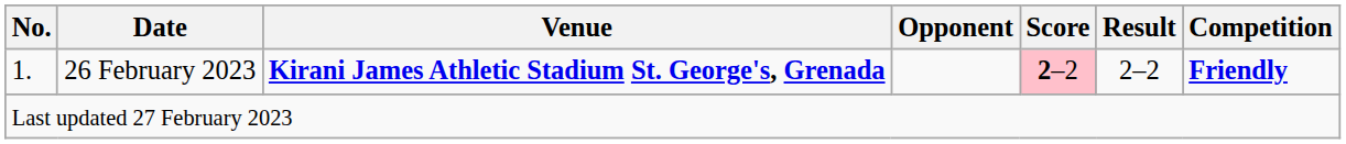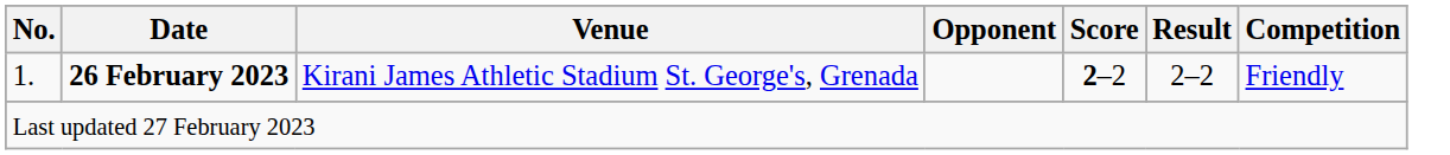1. | Date: normal -> bold
1. | Venue: bold -> normal
1. | Score: pink background -> no background
1. | Competition: bold -> normal
